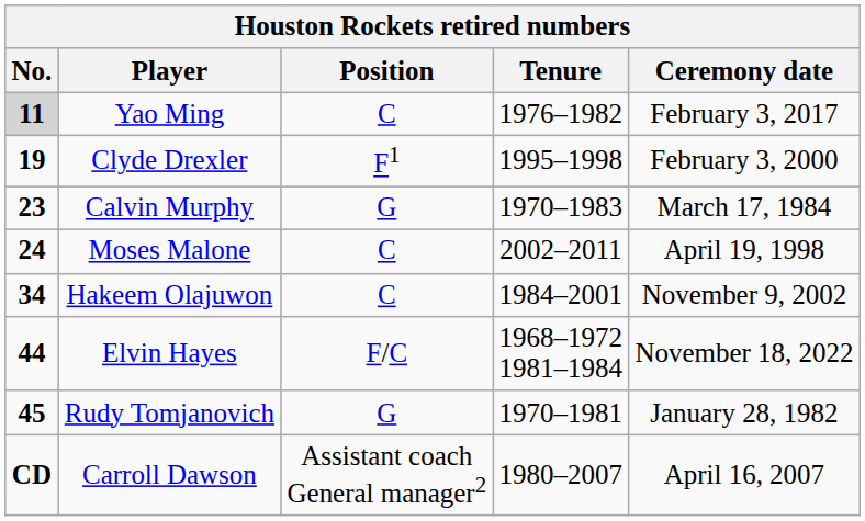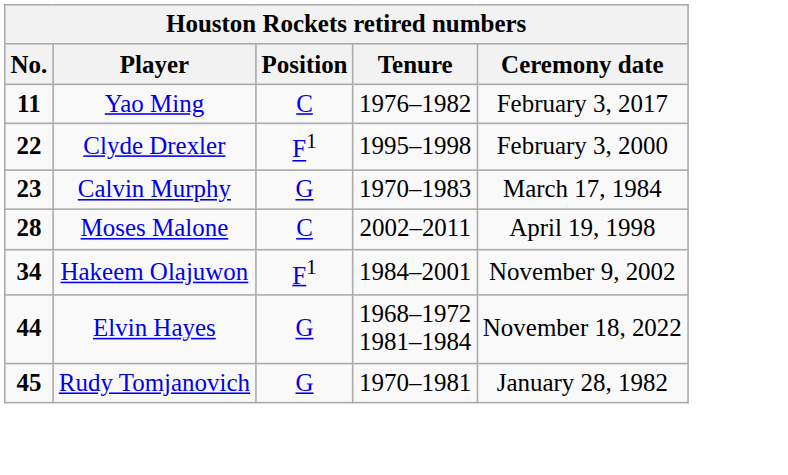Yao Ming | No.: lightgrey background -> no background
Clyde Drexler | No.: 19 -> 22
Moses Malone | No.: 24 -> 28
Hakeem Olajuwon | Position: C -> F1
Elvin Hayes | Position: F/C -> G
- row: CD | Carroll Dawson | Assistant coach General manager2 | 1980–2007 | April 16, 2007
